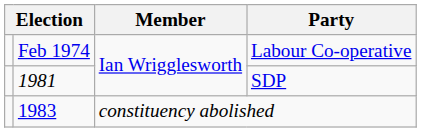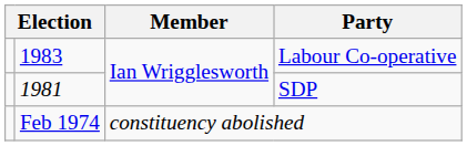Labour Co-operative | column 2: Feb 1974 -> 1983
constituency abolished | column 2: 1983 -> Feb 1974
